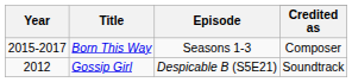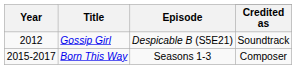rows swapped: Gossip Girl <-> Born This Way
